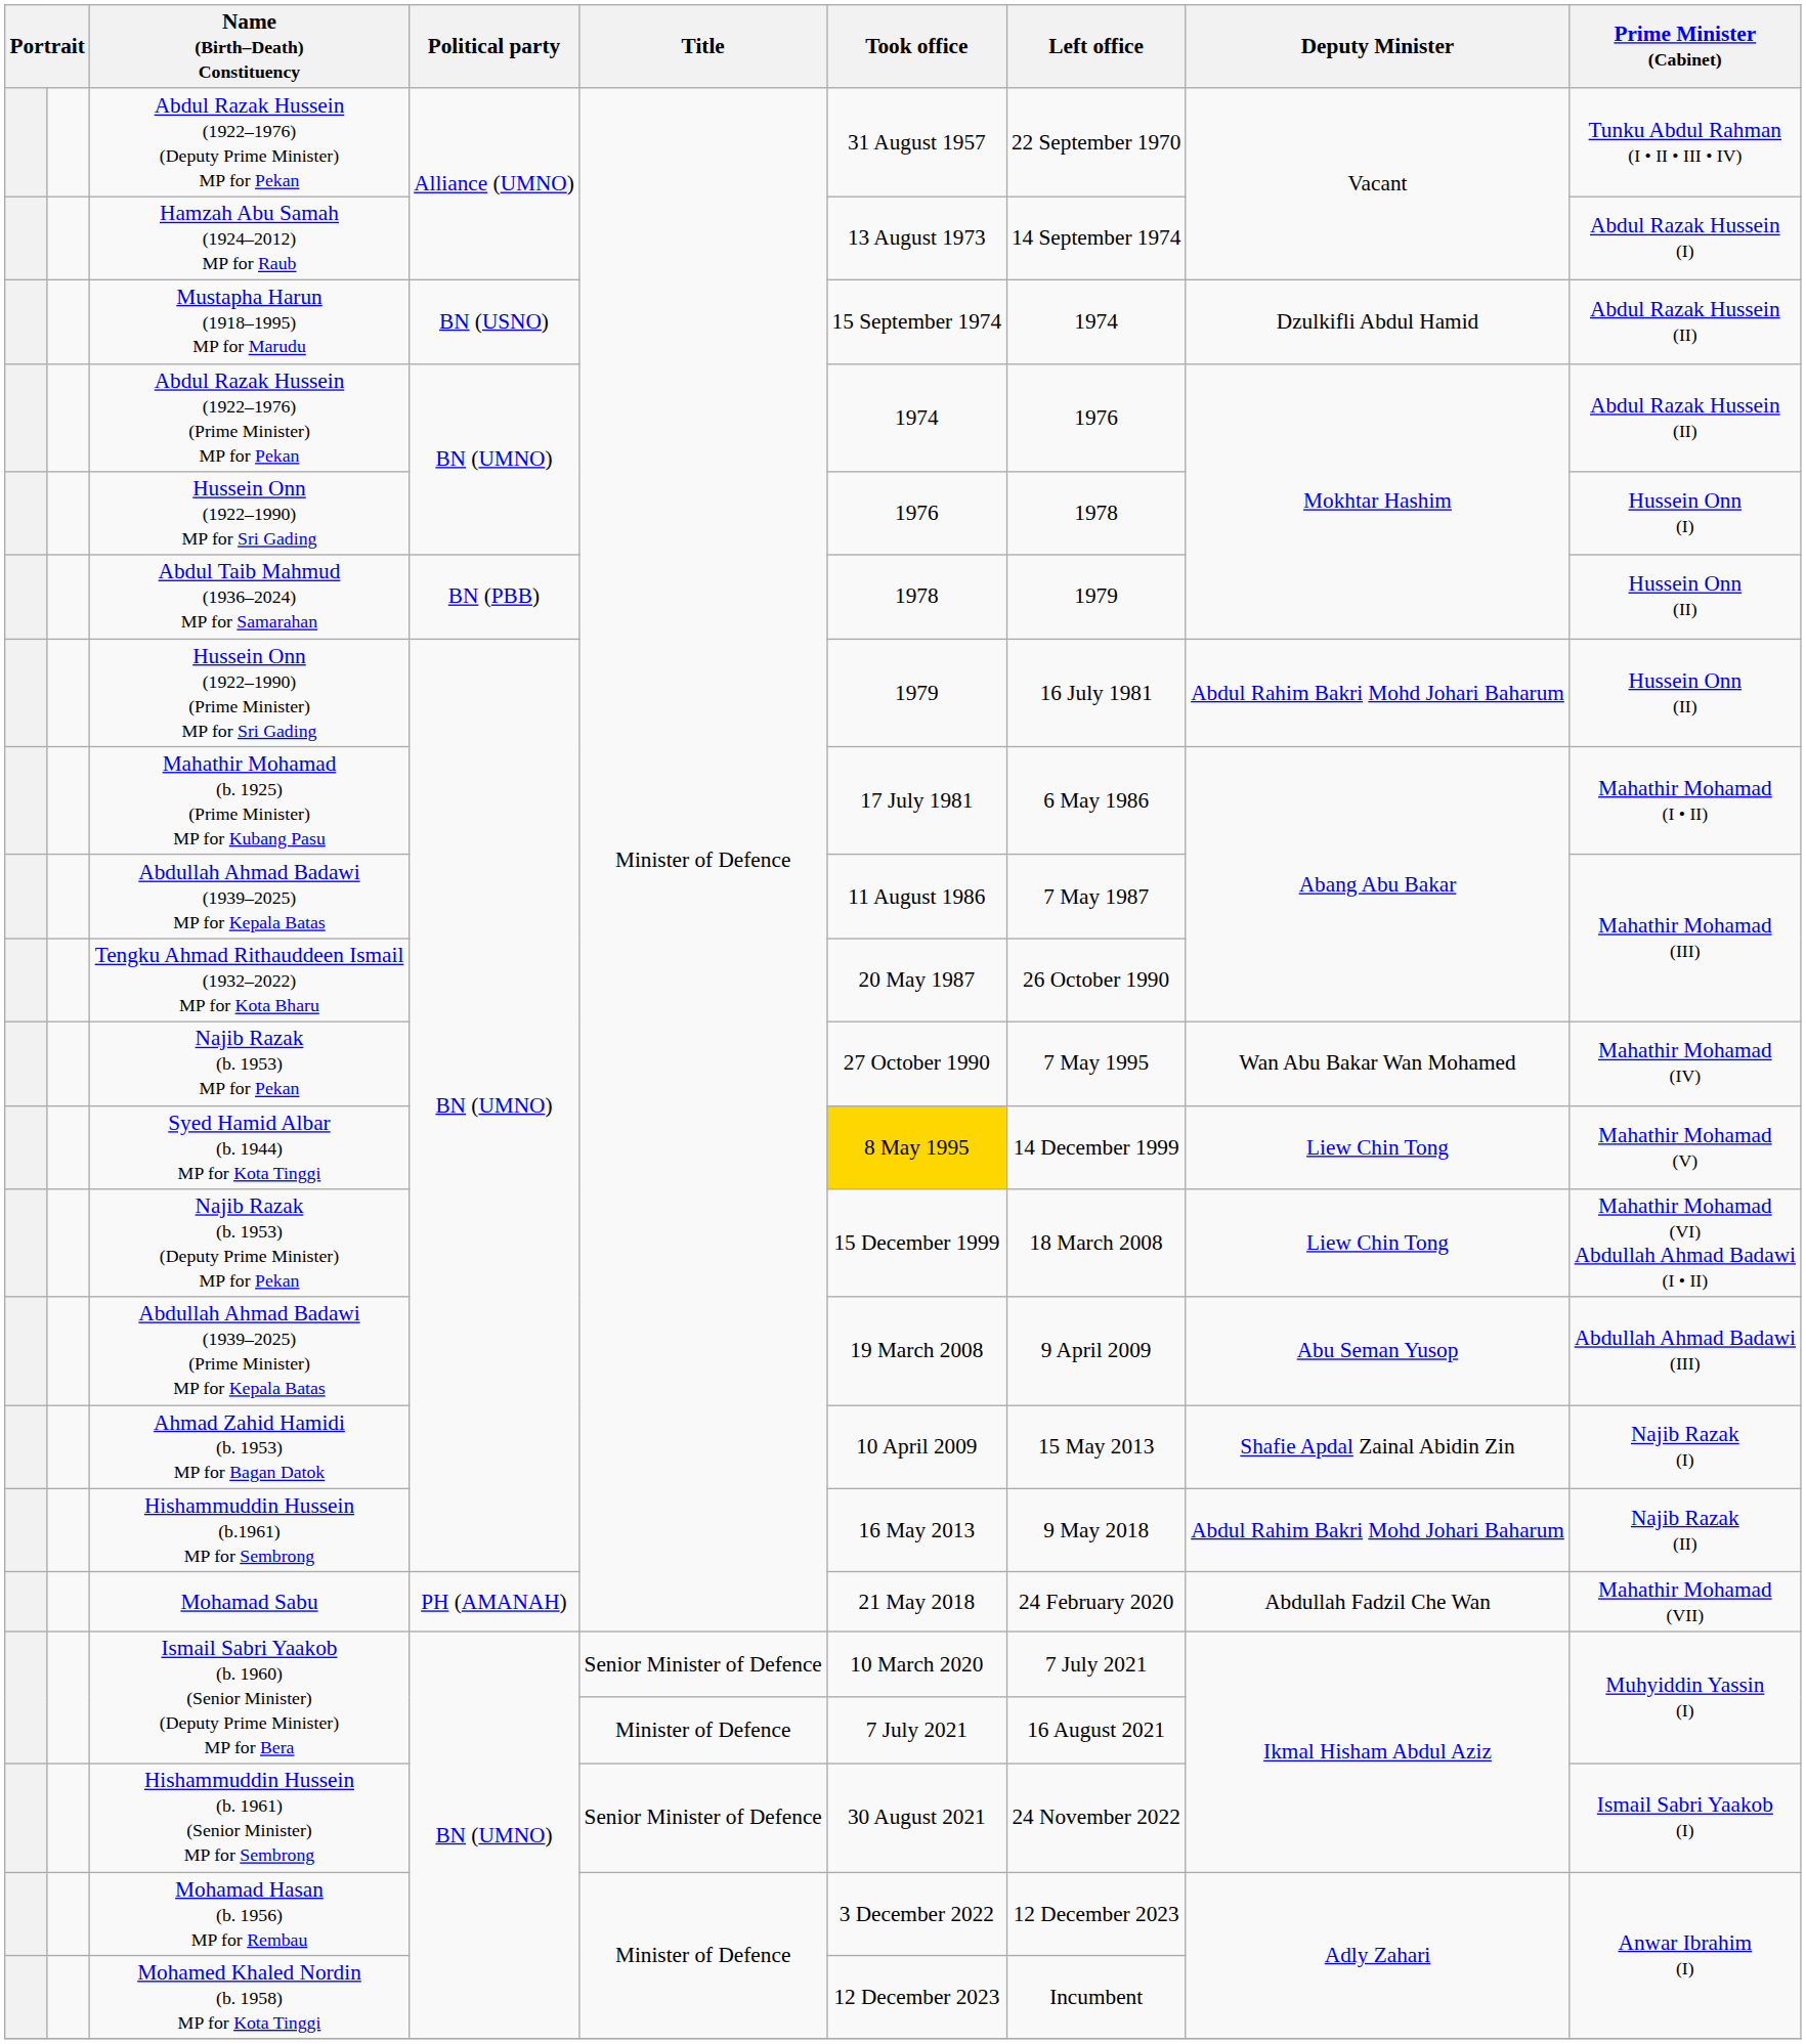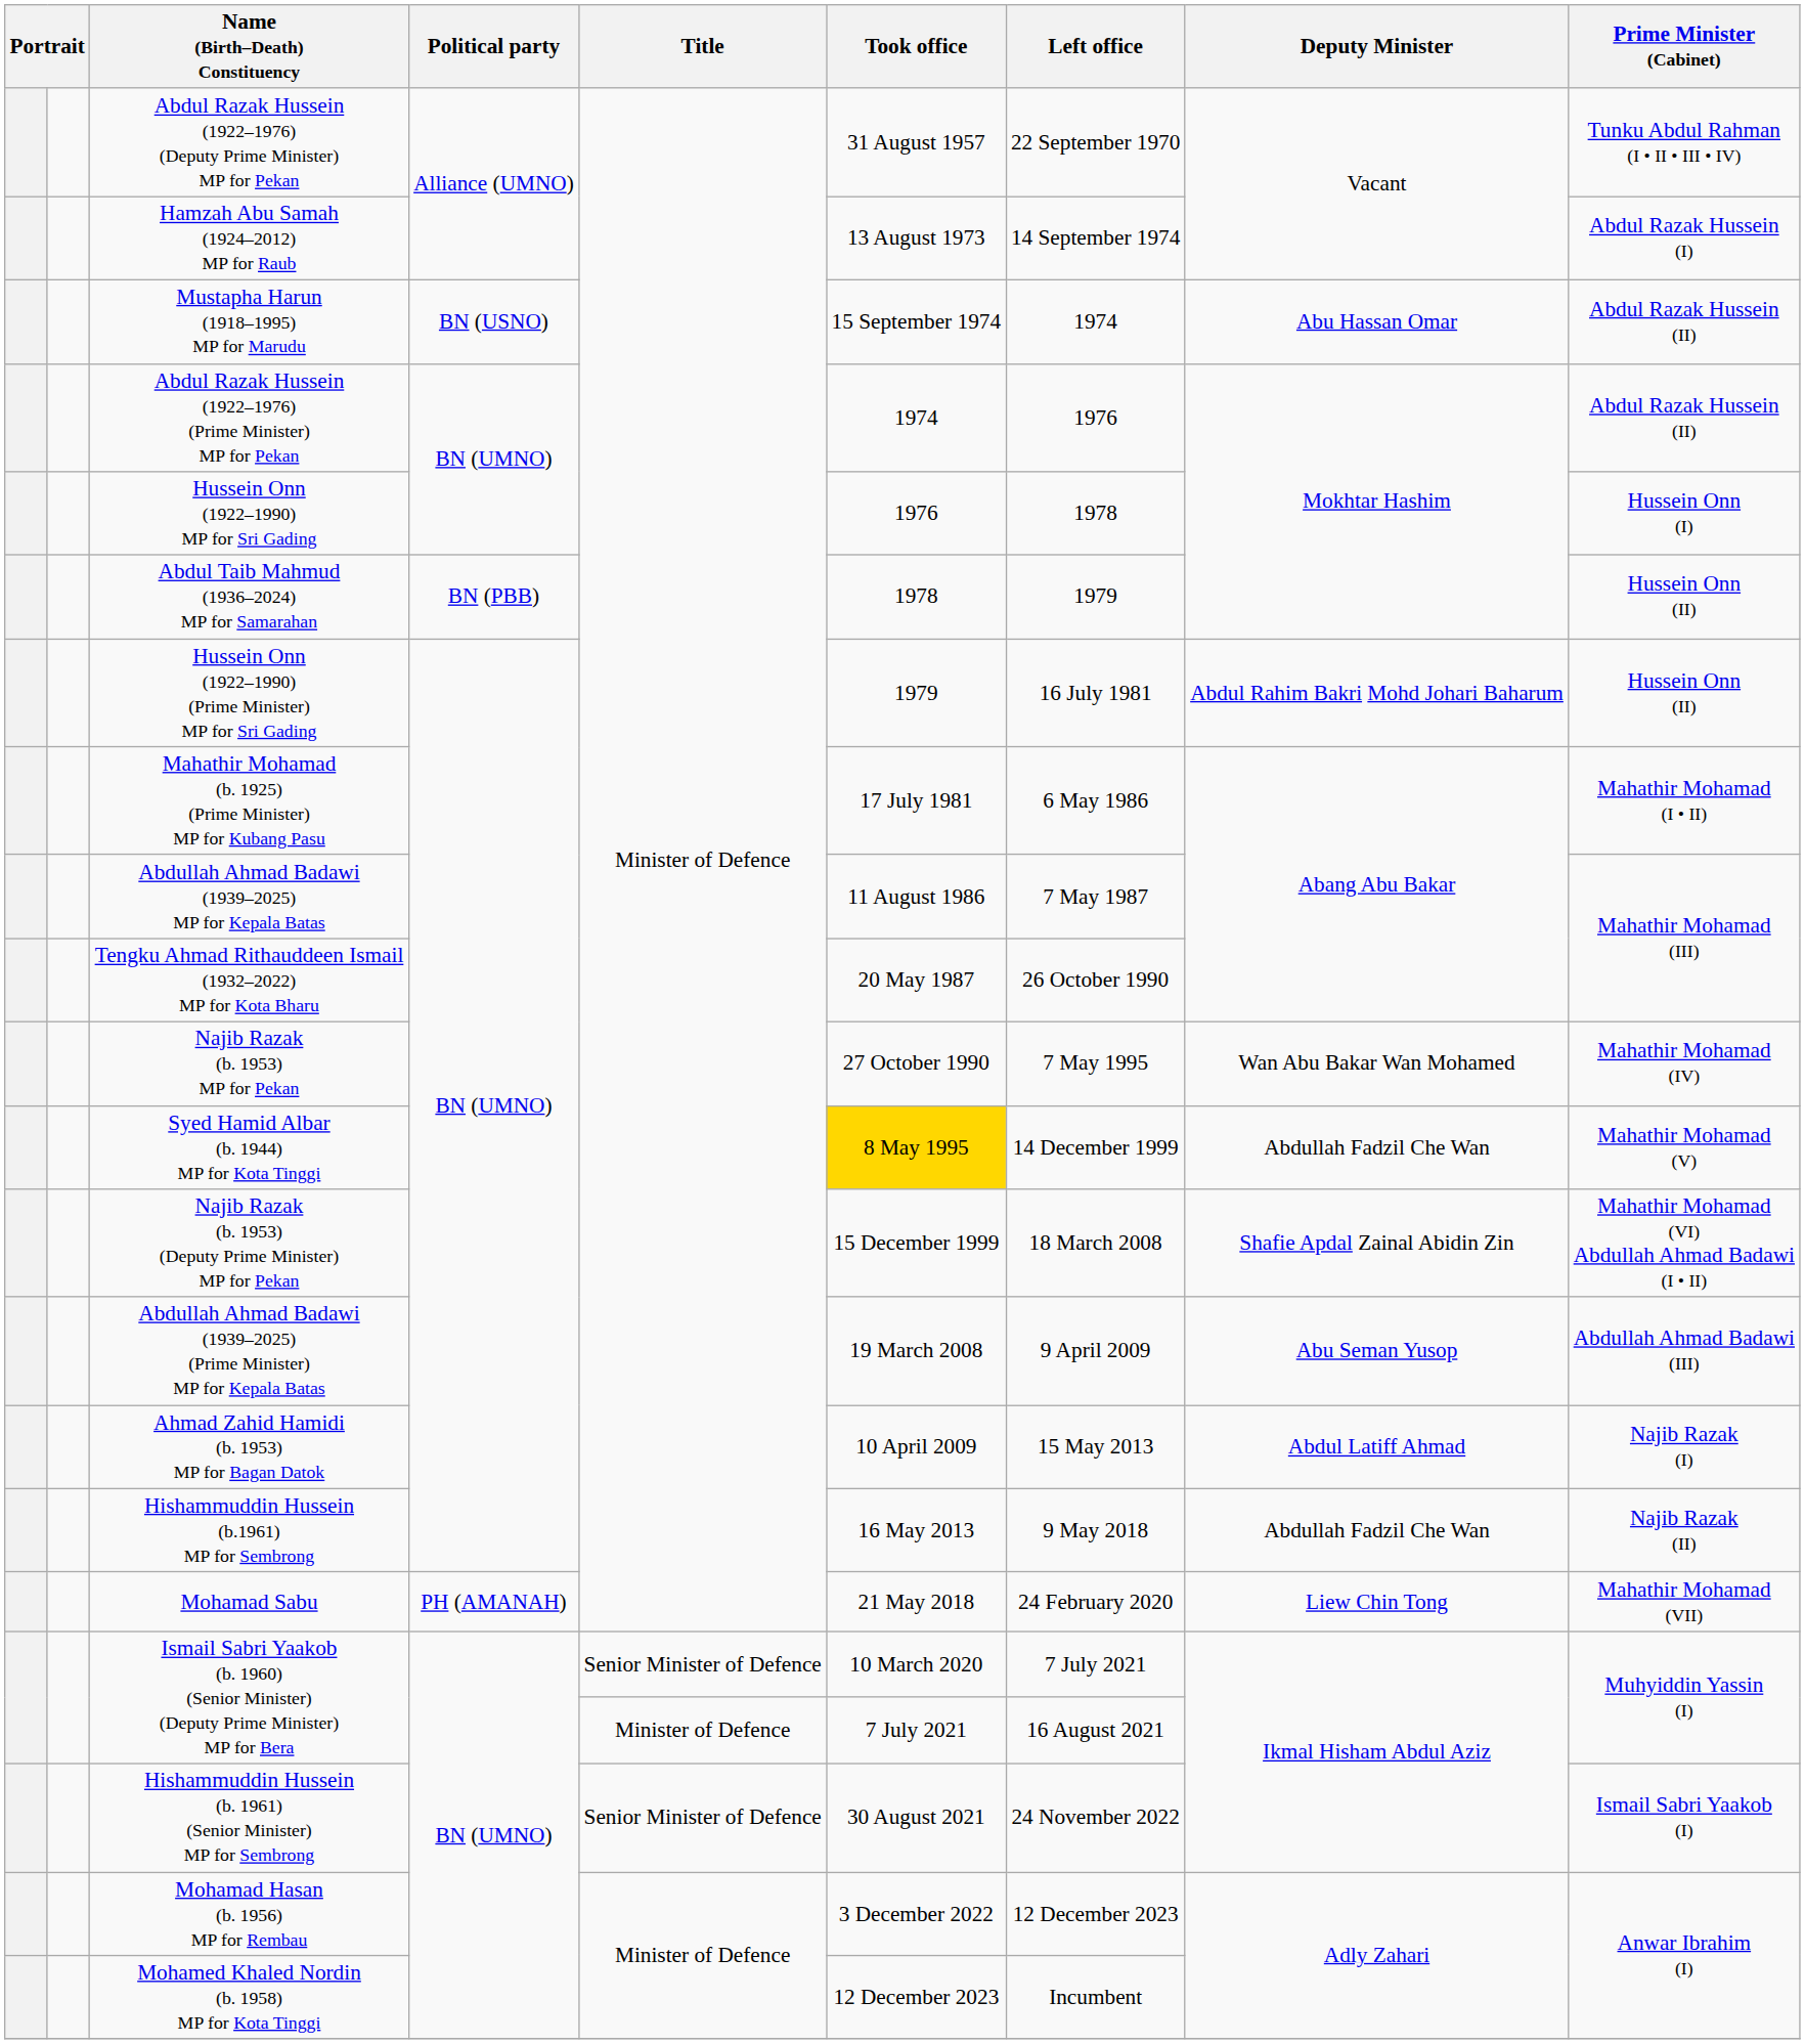Mustapha Harun (1918–1995) MP for Marudu | Deputy Minister: Dzulkifli Abdul Hamid -> Abu Hassan Omar
Syed Hamid Albar (b. 1944) MP for Kota Tinggi | Deputy Minister: Liew Chin Tong -> Abdullah Fadzil Che Wan
Najib Razak (b. 1953) (Deputy Prime Minister) MP for Pekan | Deputy Minister: Liew Chin Tong -> Shafie Apdal Zainal Abidin Zin
Ahmad Zahid Hamidi (b. 1953) MP for Bagan Datok | Deputy Minister: Shafie Apdal Zainal Abidin Zin -> Abdul Latiff Ahmad
Hishammuddin Hussein (b.1961) MP for Sembrong | Deputy Minister: Abdul Rahim Bakri Mohd Johari Baharum -> Abdullah Fadzil Che Wan
Mohamad Sabu | Deputy Minister: Abdullah Fadzil Che Wan -> Liew Chin Tong
